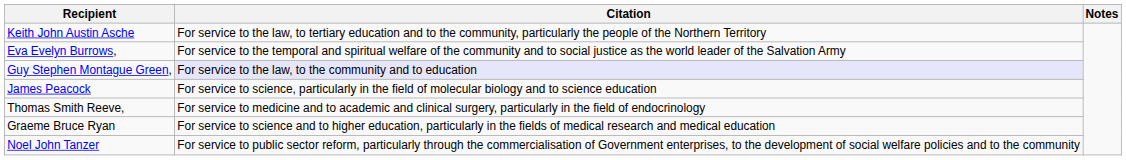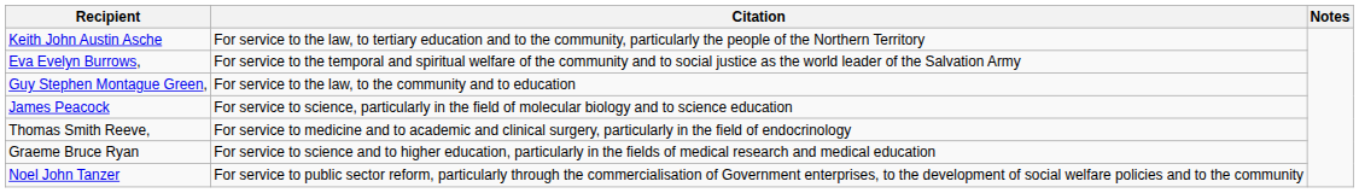Guy Stephen Montague Green, | Citation: lavender background -> no background
